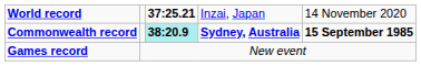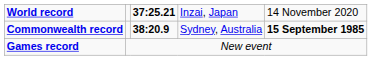Commonwealth record | column 3: paleturquoise background -> no background
Commonwealth record | column 4: bold -> normal
